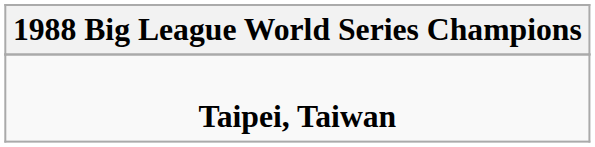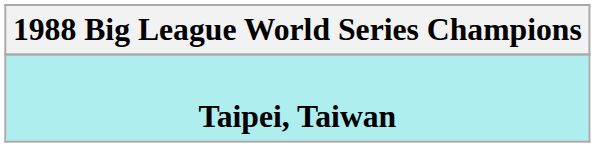row 2 | column 1: no background -> paleturquoise background
